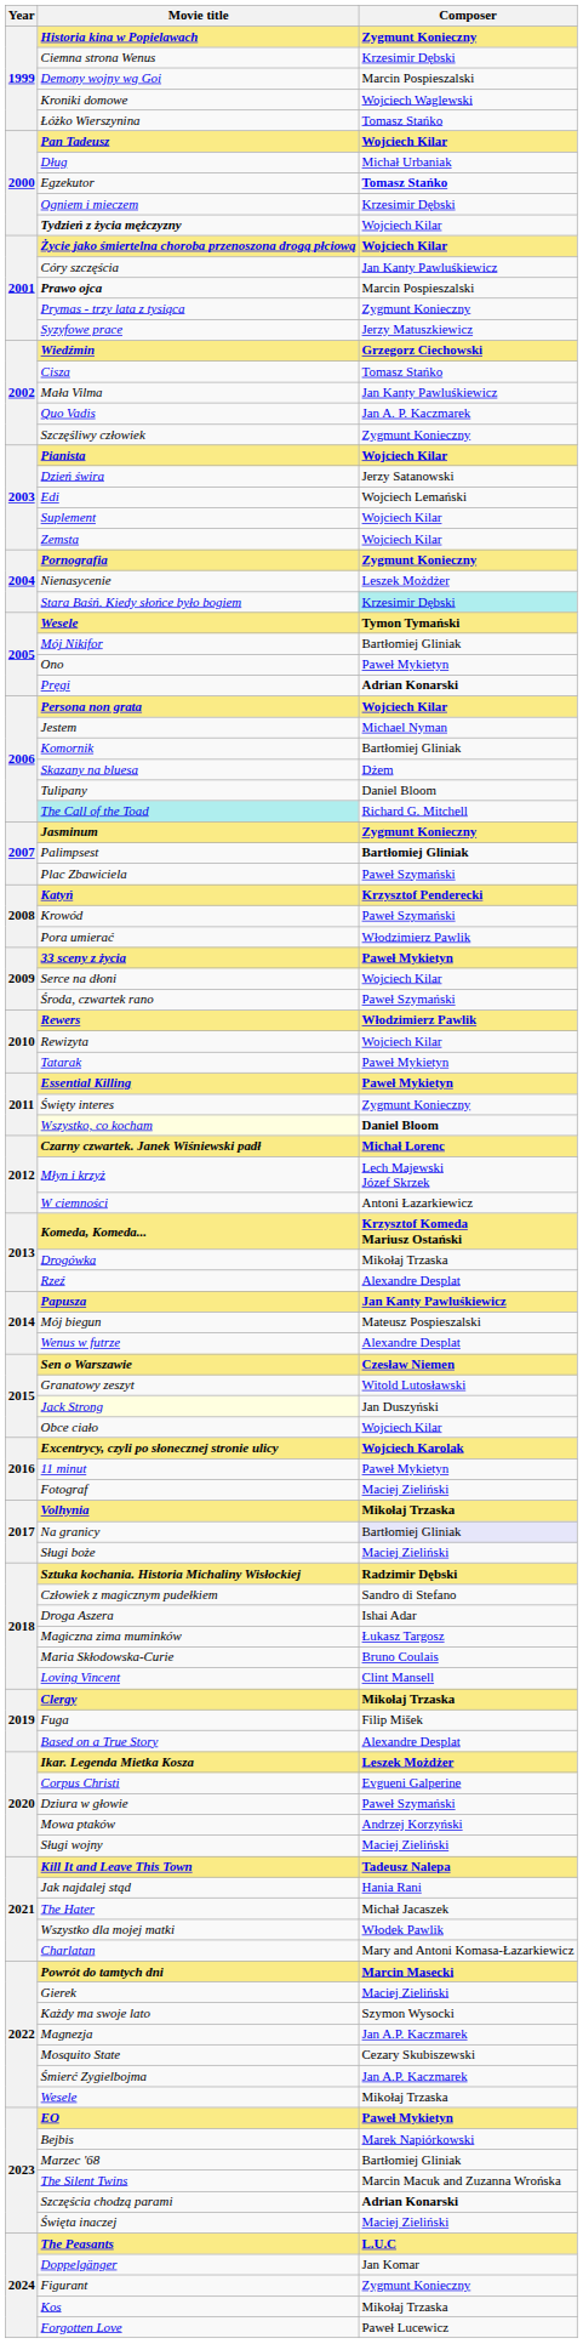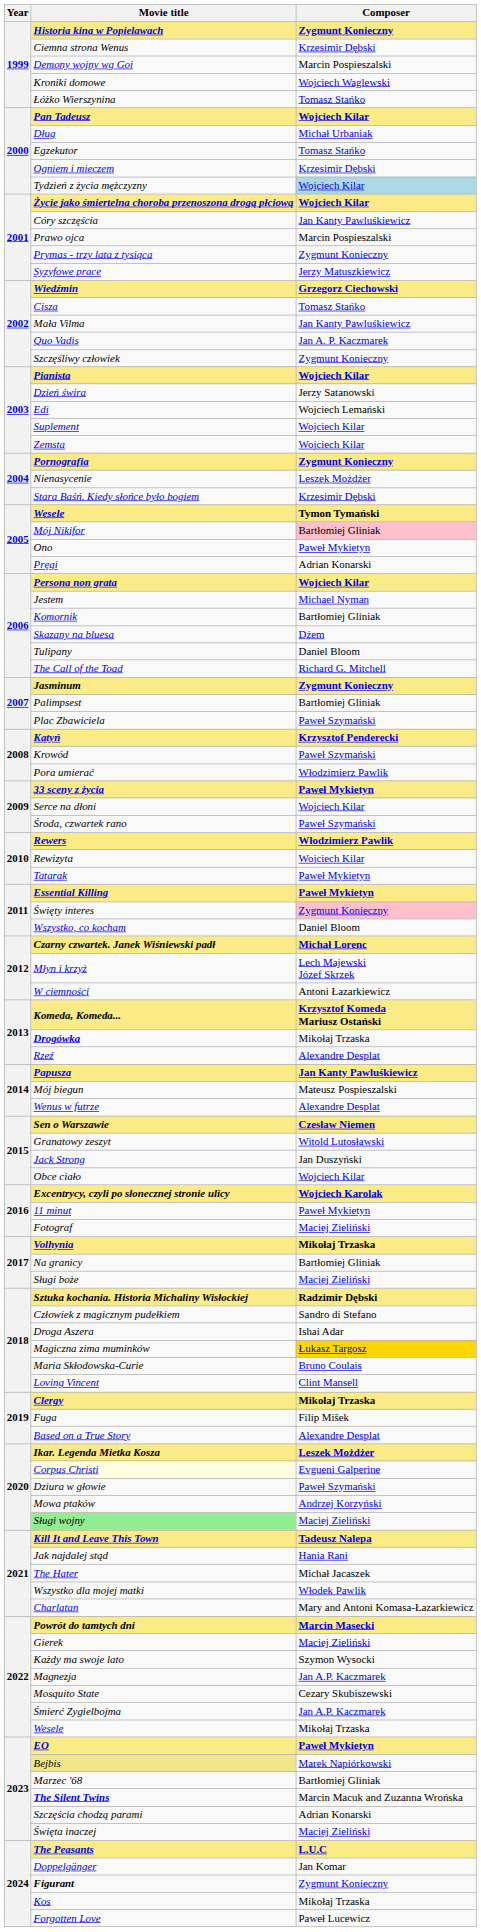Egzekutor | Composer: bold -> normal
Tydzień z życia mężczyzny | Movie title: bold -> normal
Tydzień z życia mężczyzny | Composer: no background -> lightblue background
Prawo ojca | Movie title: bold -> normal
Stara Baśń. Kiedy słońce było bogiem | Composer: paleturquoise background -> no background
Mój Nikifor | Composer: no background -> pink background
Pręgi | Composer: bold -> normal
The Call of the Toad | Movie title: paleturquoise background -> no background
Palimpsest | Composer: bold -> normal
Święty interes | Composer: no background -> pink background
Wszystko, co kocham | Movie title: lightyellow background -> no background
Wszystko, co kocham | Composer: bold -> normal
Drogówka | Movie title: normal -> bold
Jack Strong | Movie title: lightyellow background -> no background
Na granicy | Composer: lavender background -> no background
Magiczna zima muminków | Composer: no background -> gold background
Corpus Christi | Movie title: no background -> lightyellow background
Sługi wojny | Movie title: no background -> lightgreen background
Bejbis | Movie title: no background -> khaki background
The Silent Twins | Movie title: normal -> bold
Szczęścia chodzą parami | Composer: bold -> normal
Figurant | Movie title: normal -> bold
